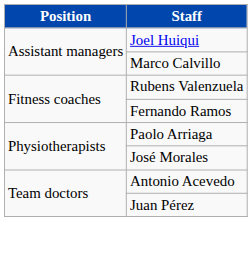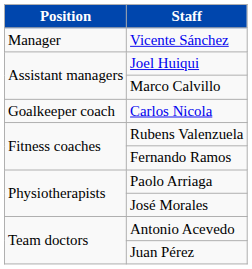+ row: Manager | Vicente Sánchez
+ row: Goalkeeper coach | Carlos Nicola
